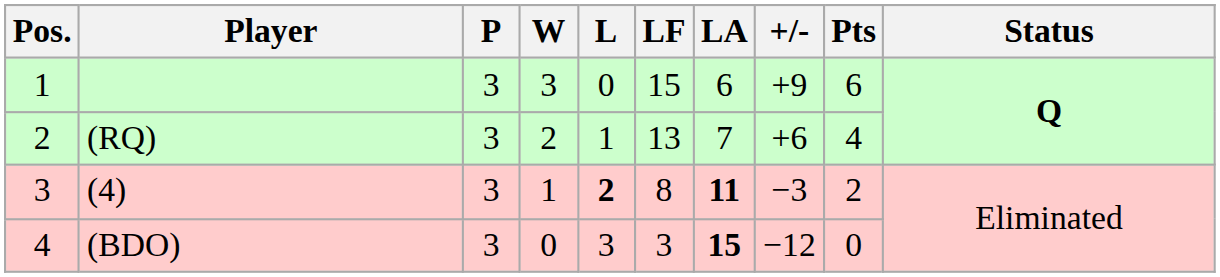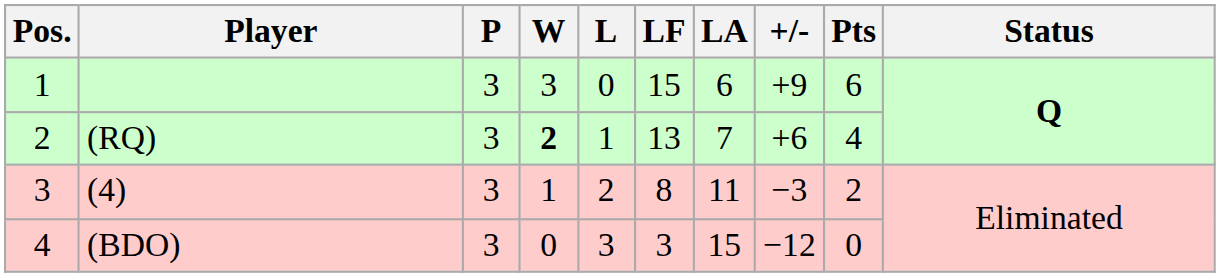(RQ) | W: normal -> bold
(4) | L: bold -> normal
(4) | LA: bold -> normal
(BDO) | LA: bold -> normal
